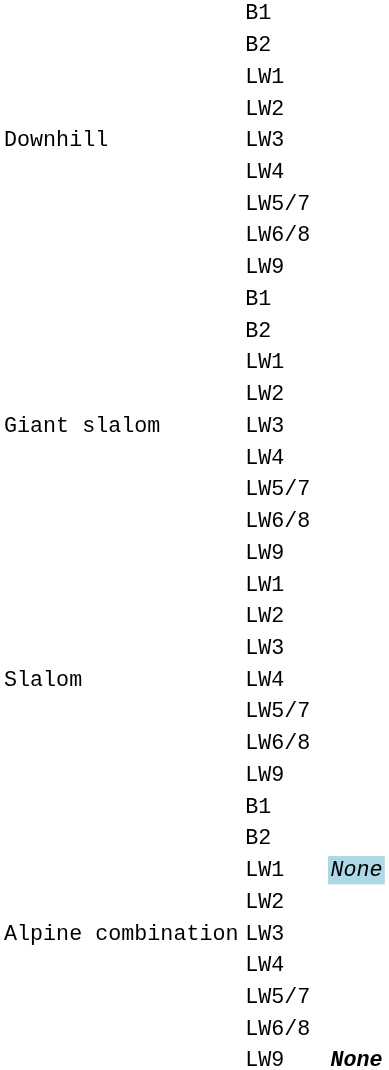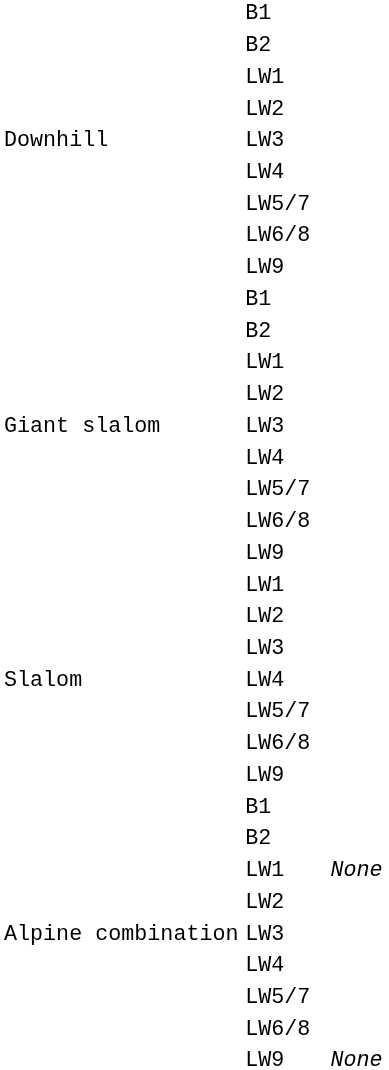Alpine combination / LW1 | column 3: lightblue background -> no background
Alpine combination / LW9 | column 3: bold -> normal
